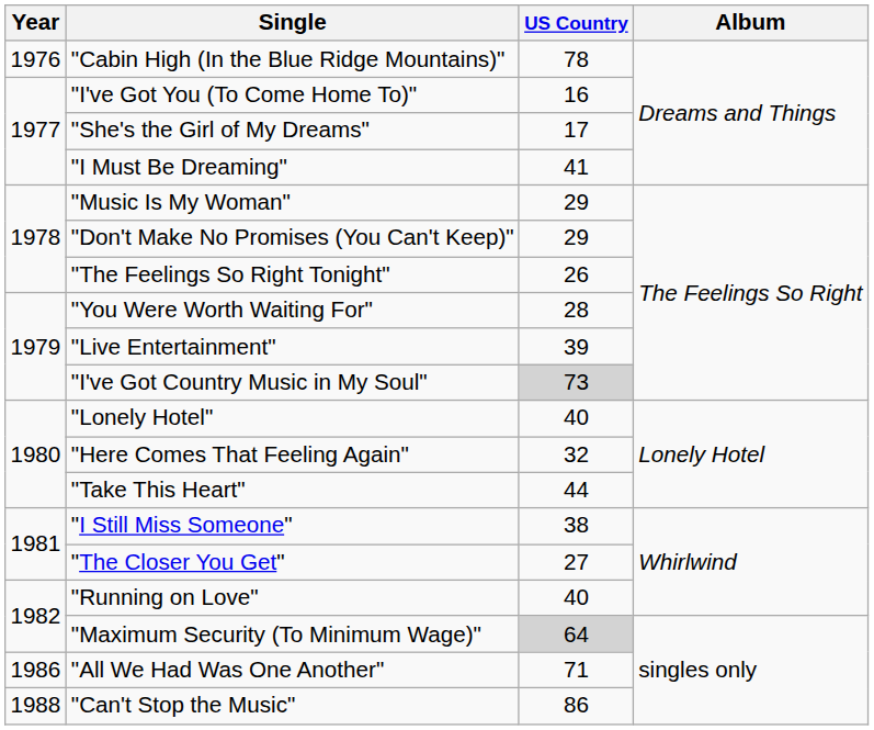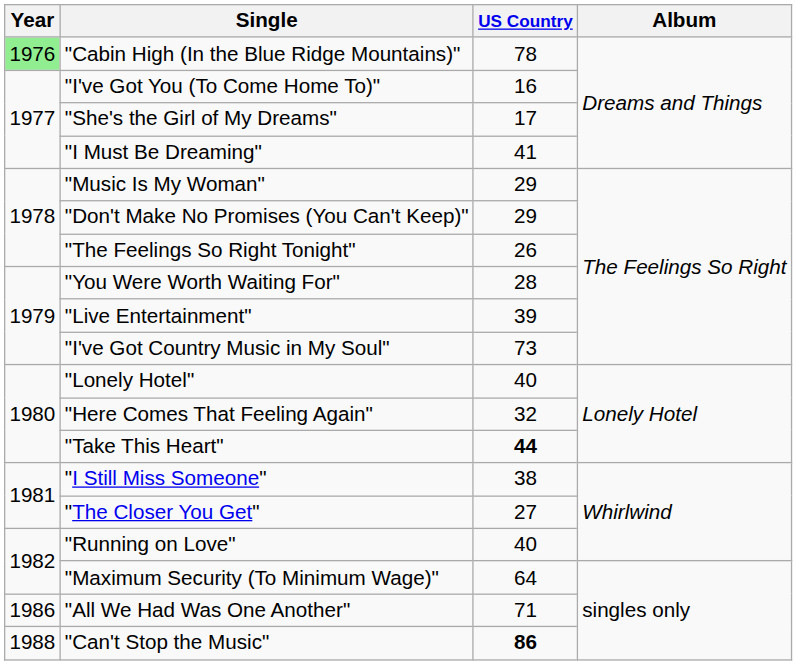"Cabin High (In the Blue Ridge Mountains)" | Year: no background -> lightgreen background
"I've Got Country Music in My Soul" | US Country: lightgrey background -> no background
"Take This Heart" | US Country: normal -> bold
"Maximum Security (To Minimum Wage)" | US Country: lightgrey background -> no background
"Can't Stop the Music" | US Country: normal -> bold
